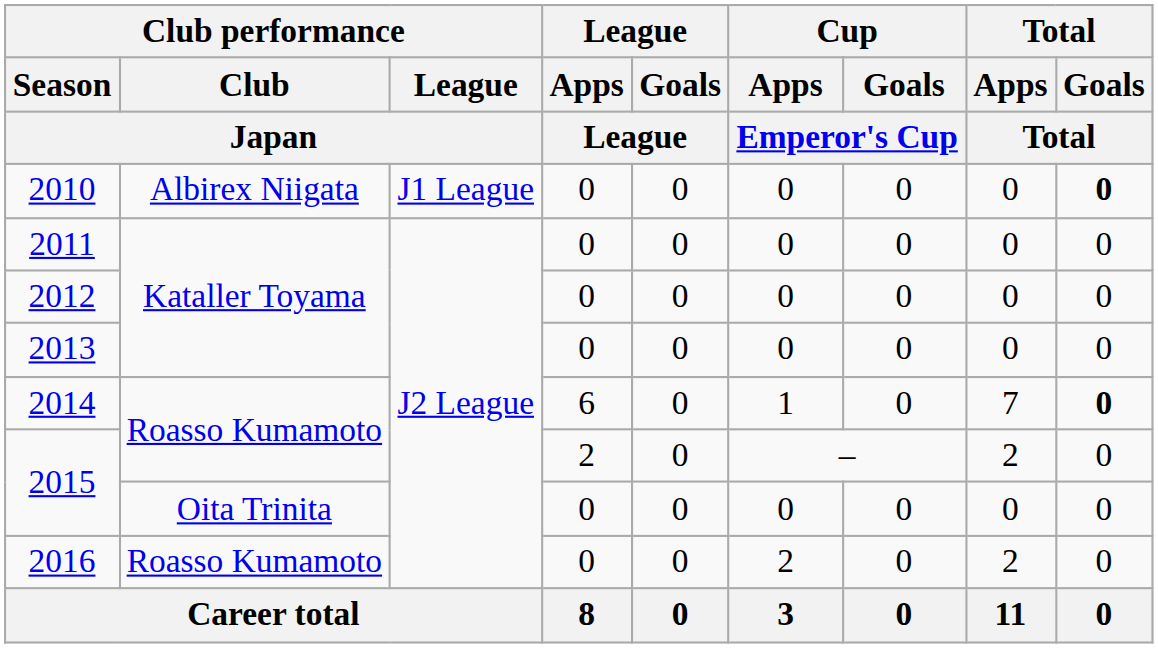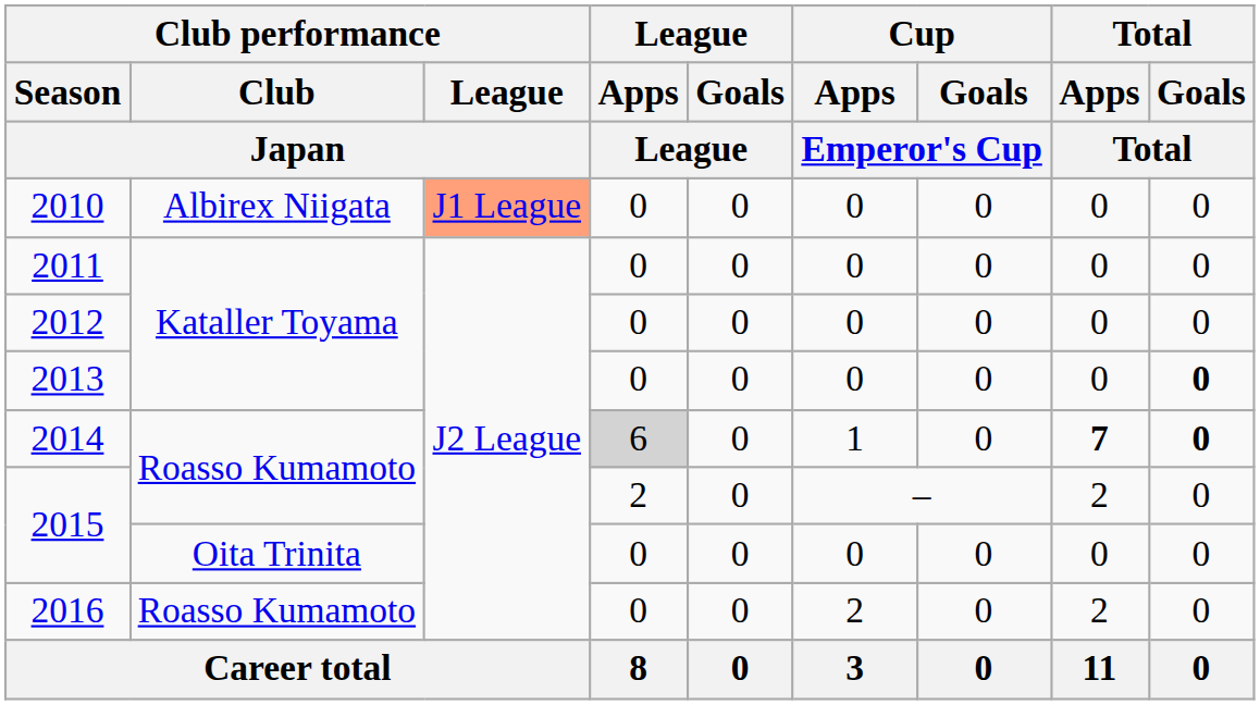2010 | Club performance / League / Japan: no background -> lightsalmon background
2010 | Total / Goals / Total: bold -> normal
2013 | Total / Goals / Total: normal -> bold
2014 | League / Apps / League: no background -> lightgrey background
2014 | Total / Apps / Total: normal -> bold
